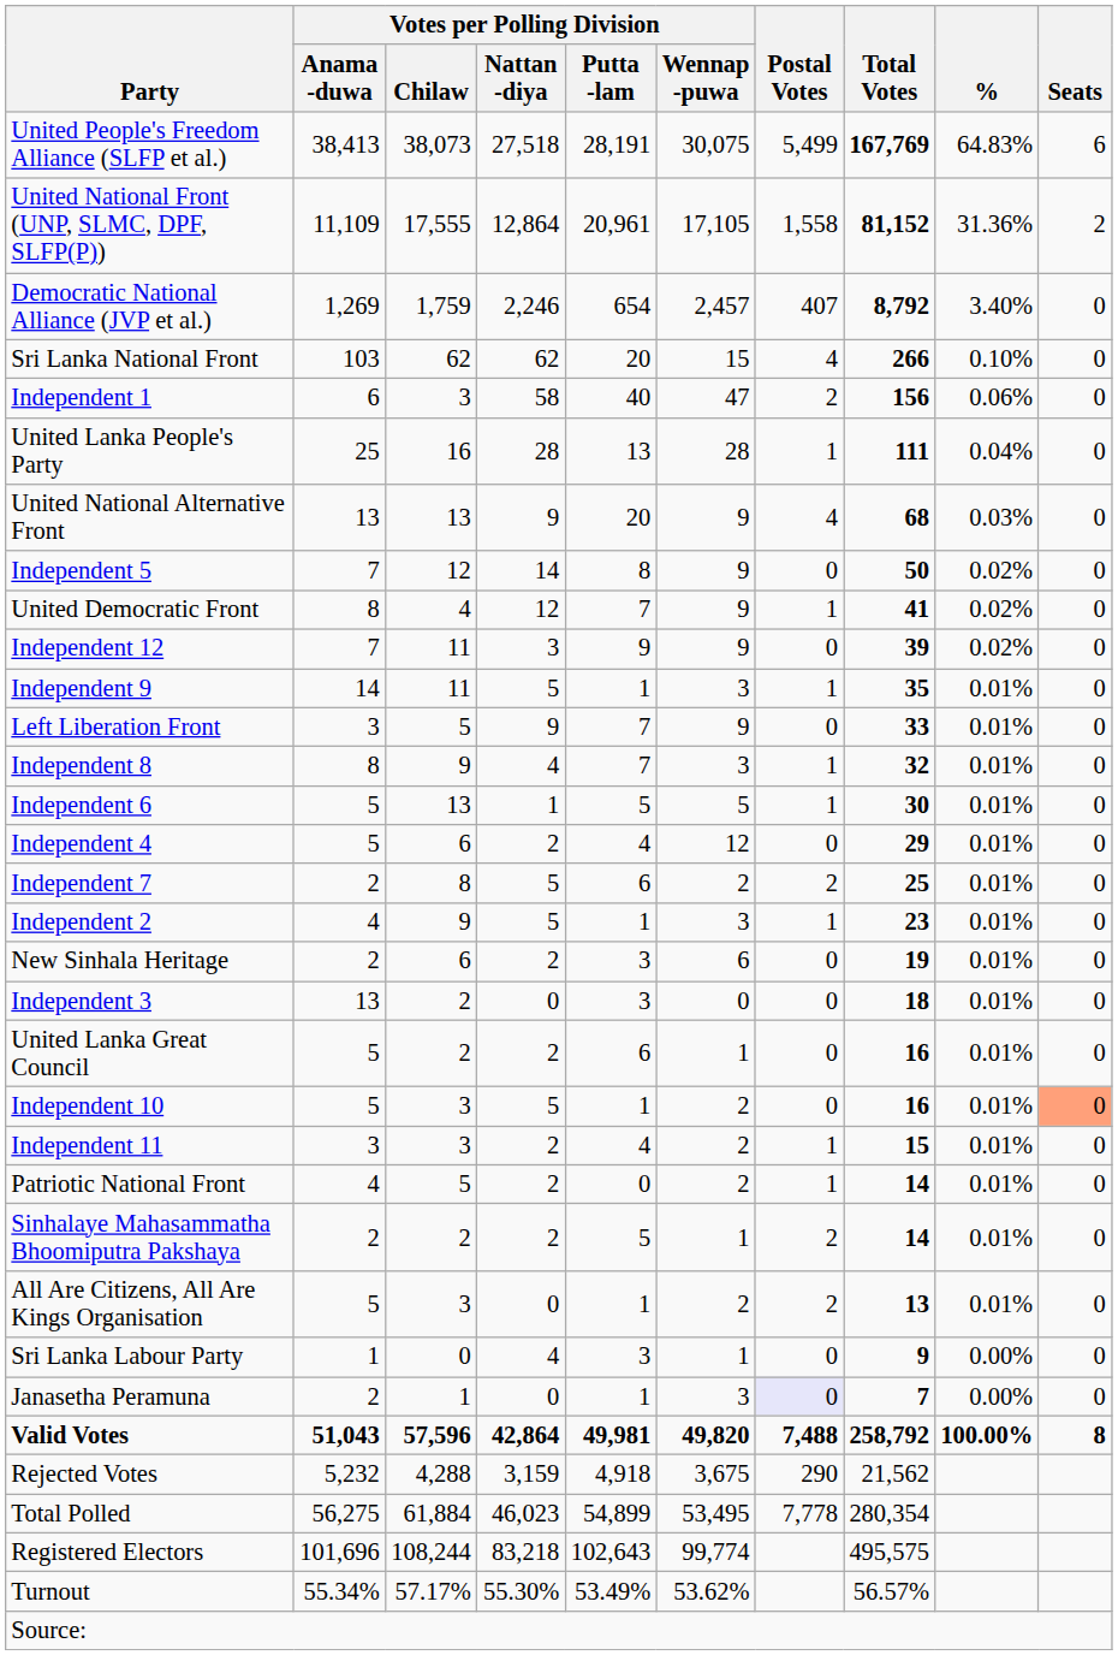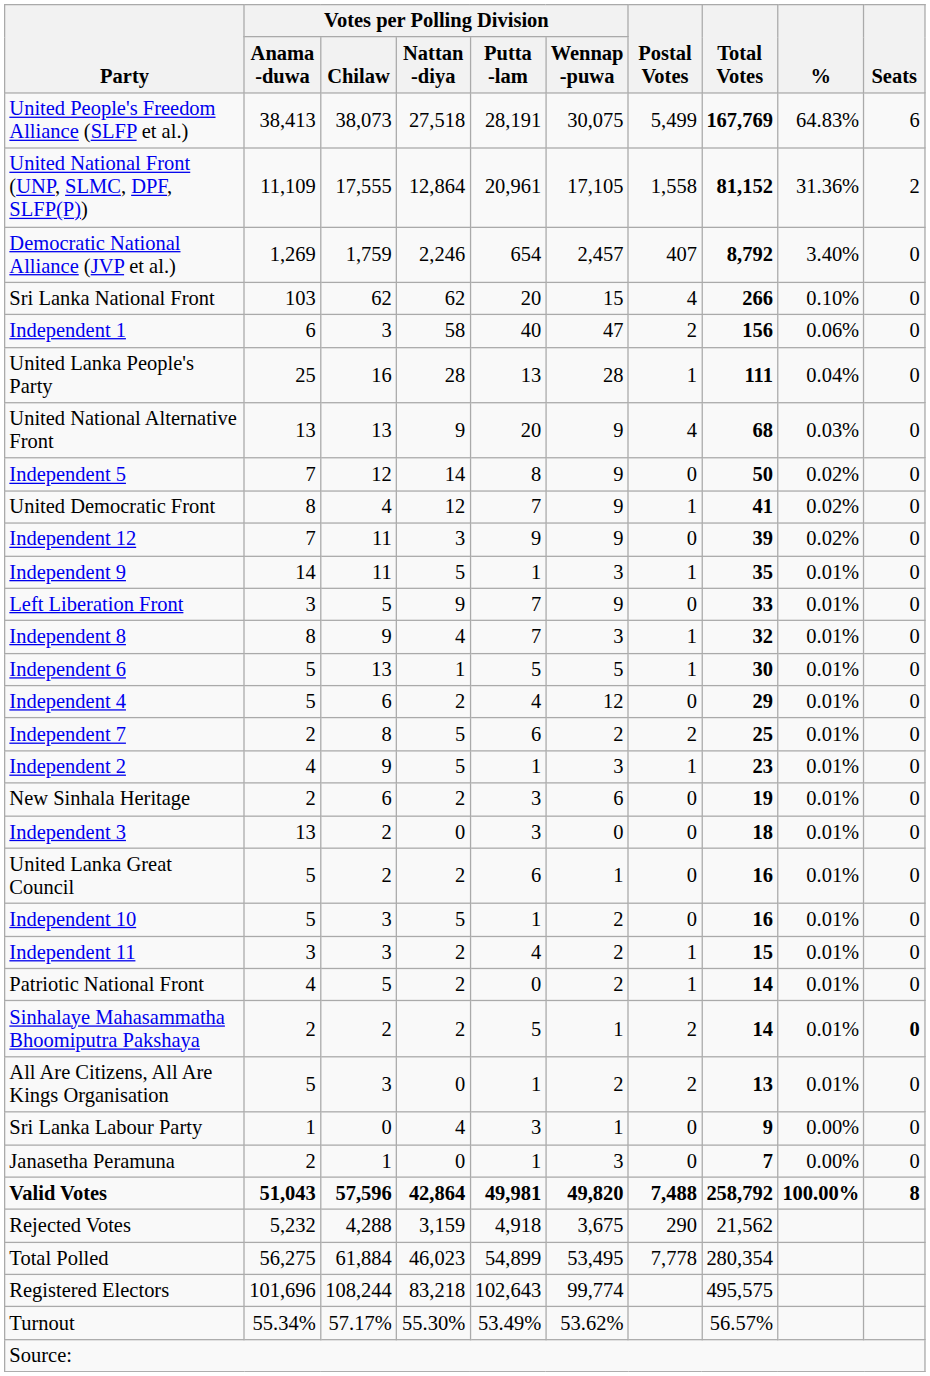Independent 10 | Seats: lightsalmon background -> no background
Sinhalaye Mahasammatha Bhoomiputra Pakshaya | Seats: normal -> bold
Janasetha Peramuna | Postal Votes: lavender background -> no background
